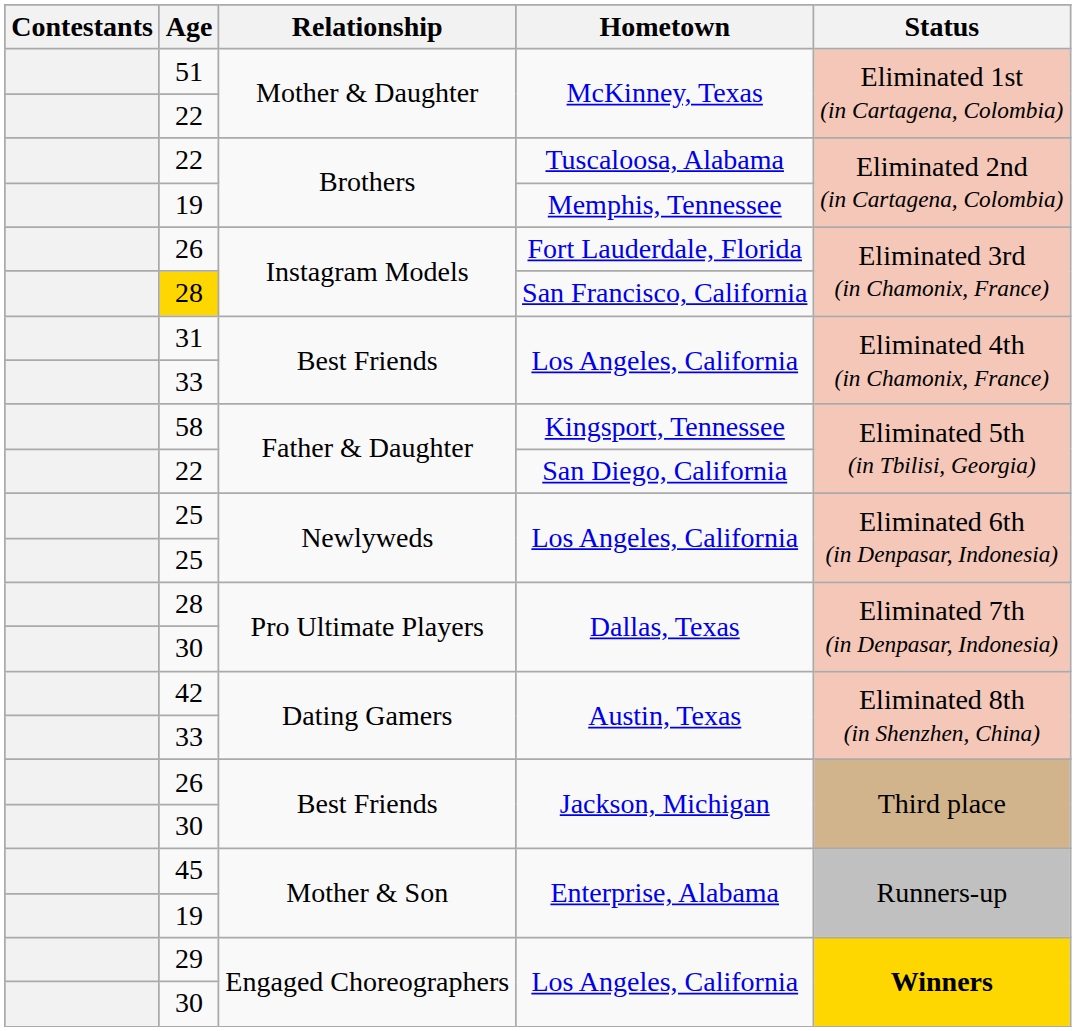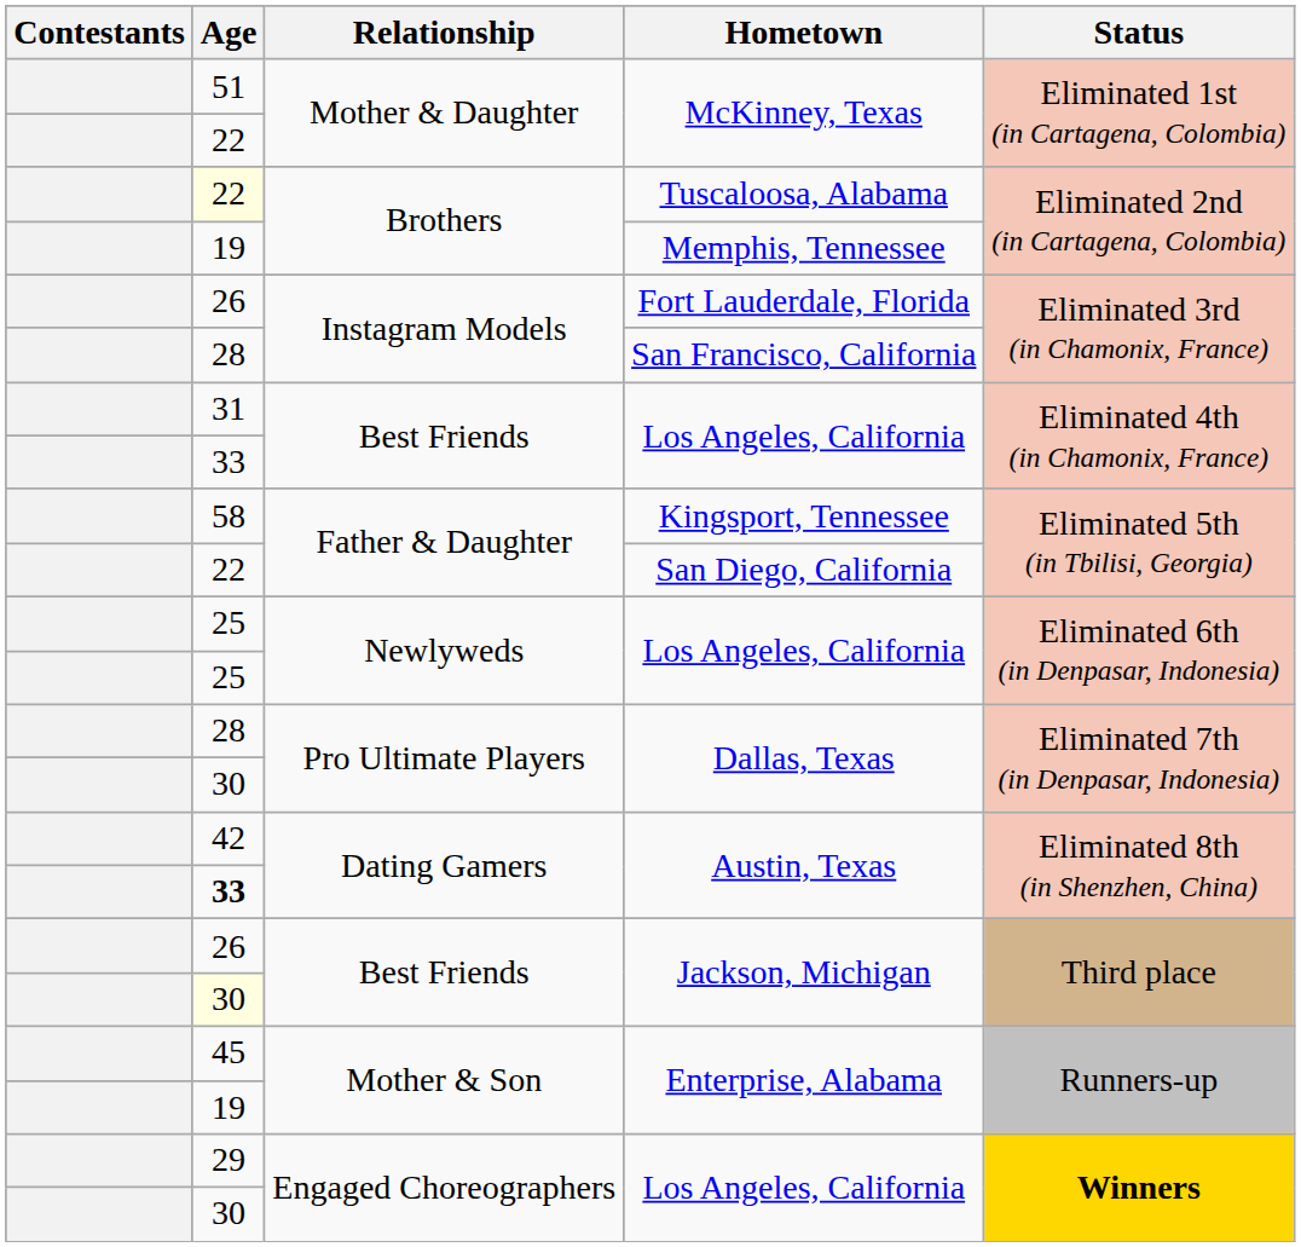22 / Tuscaloosa, Alabama | Age: no background -> lightyellow background
28 / San Francisco, California | Age: gold background -> no background
33 / Austin, Texas | Age: normal -> bold
30 / Jackson, Michigan | Age: no background -> lightyellow background
